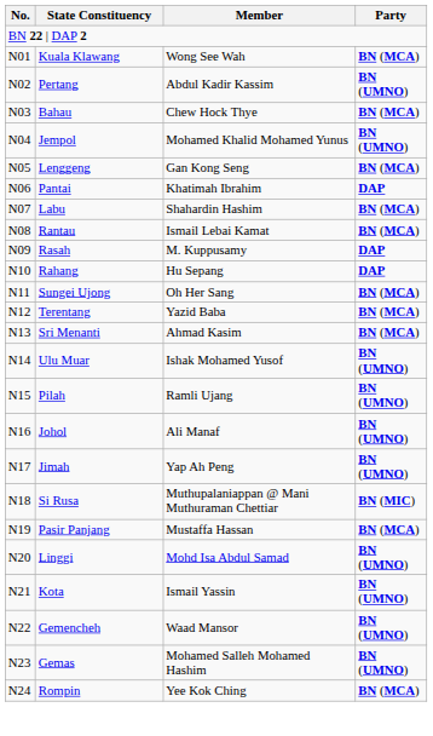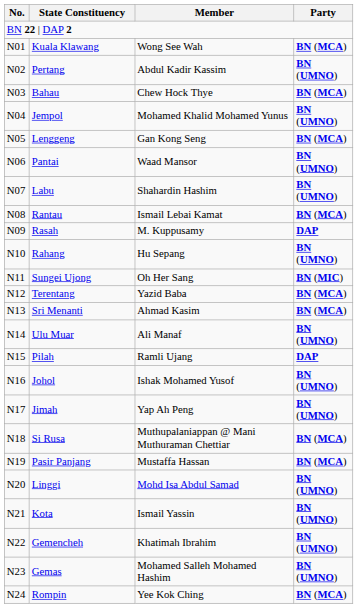Pantai | Member: Khatimah Ibrahim -> Waad Mansor
Pantai | Party: DAP -> BN (UMNO)
Labu | Party: BN (MCA) -> BN (UMNO)
Rahang | Party: DAP -> BN (UMNO)
Sungei Ujong | Party: BN (MCA) -> BN (MIC)
Ulu Muar | Member: Ishak Mohamed Yusof -> Ali Manaf
Pilah | Party: BN (UMNO) -> DAP
Johol | Member: Ali Manaf -> Ishak Mohamed Yusof
Si Rusa | Party: BN (MIC) -> BN (MCA)
Gemencheh | Member: Waad Mansor -> Khatimah Ibrahim
